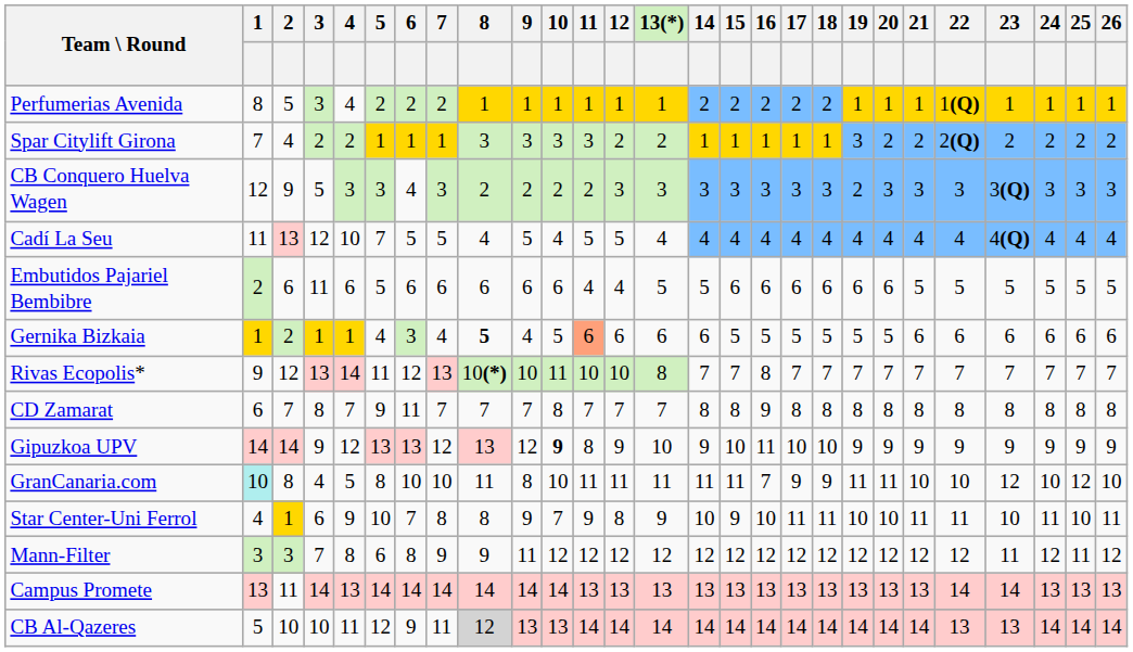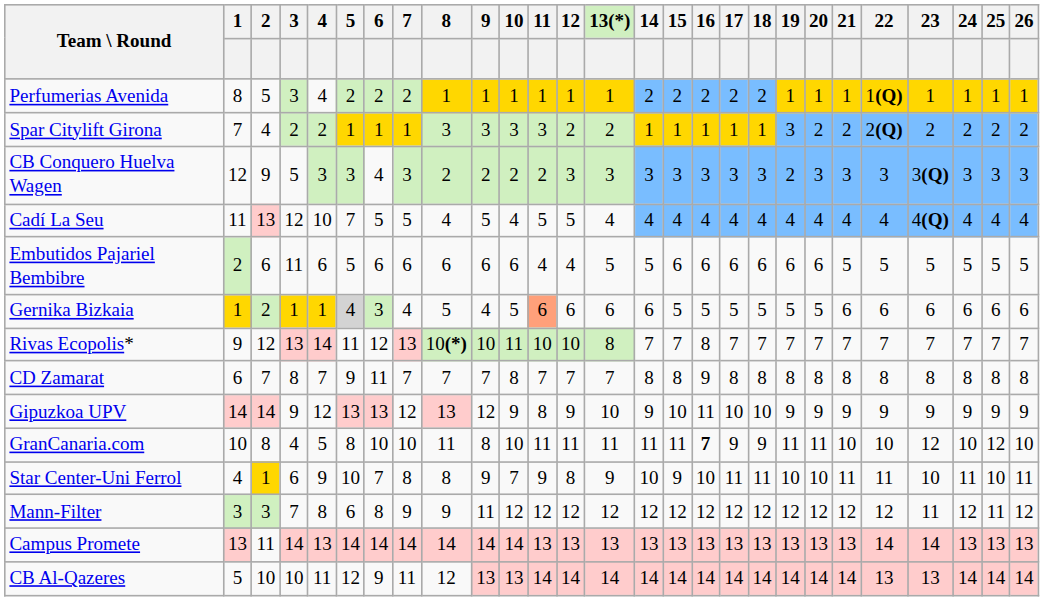Gernika Bizkaia | 5: no background -> lightgrey background
Gernika Bizkaia | 8: bold -> normal
Gipuzkoa UPV | 10: bold -> normal
GranCanaria.com | 1: paleturquoise background -> no background
GranCanaria.com | 16: normal -> bold
CB Al-Qazeres | 8: lightgrey background -> no background
